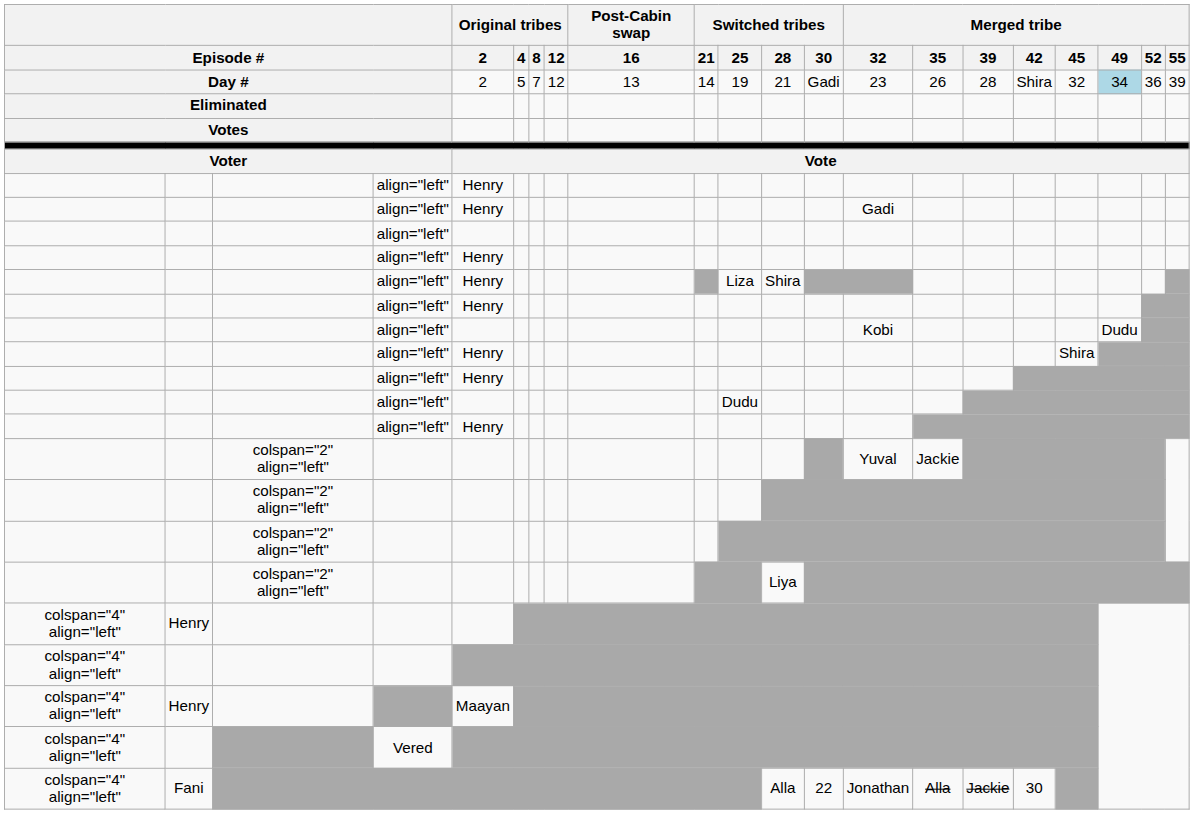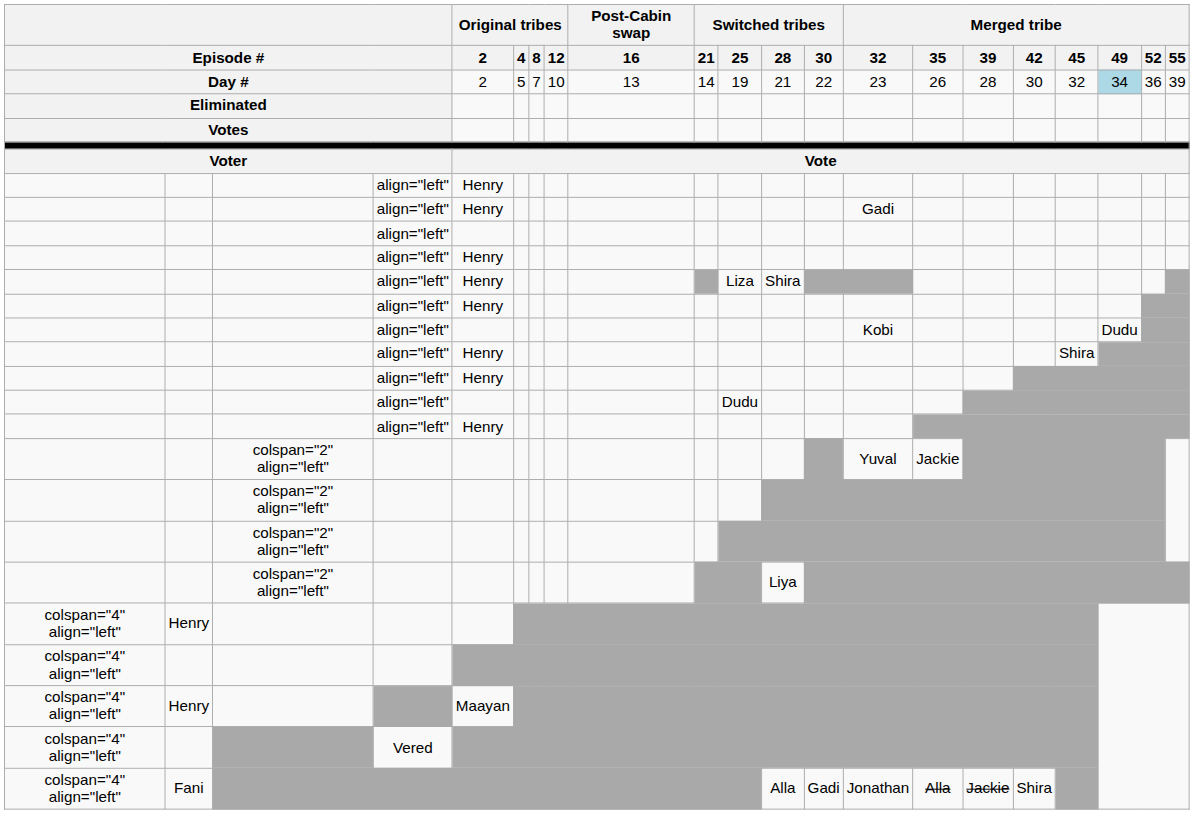Day # | Original tribes / 12: 12 -> 10
Day # | Switched tribes / 30: Gadi -> 22
Day # | Merged tribe / 42: Shira -> 30
Fani | Switched tribes / 30: 22 -> Gadi
Fani | Merged tribe / 42: 30 -> Shira
